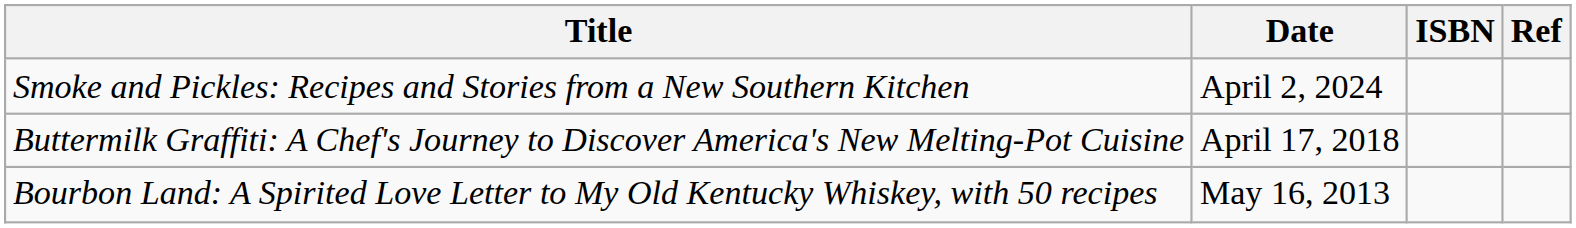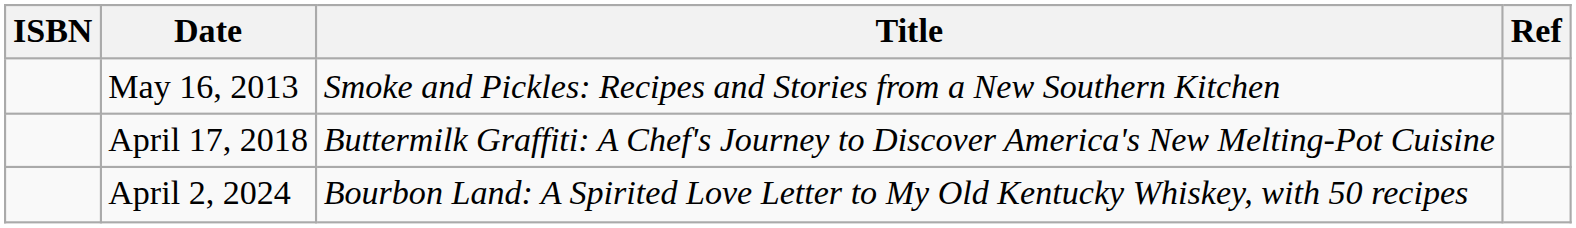columns swapped: Title <-> ISBN
row 2 | Date: April 2, 2024 -> May 16, 2013
row 4 | Date: May 16, 2013 -> April 2, 2024
